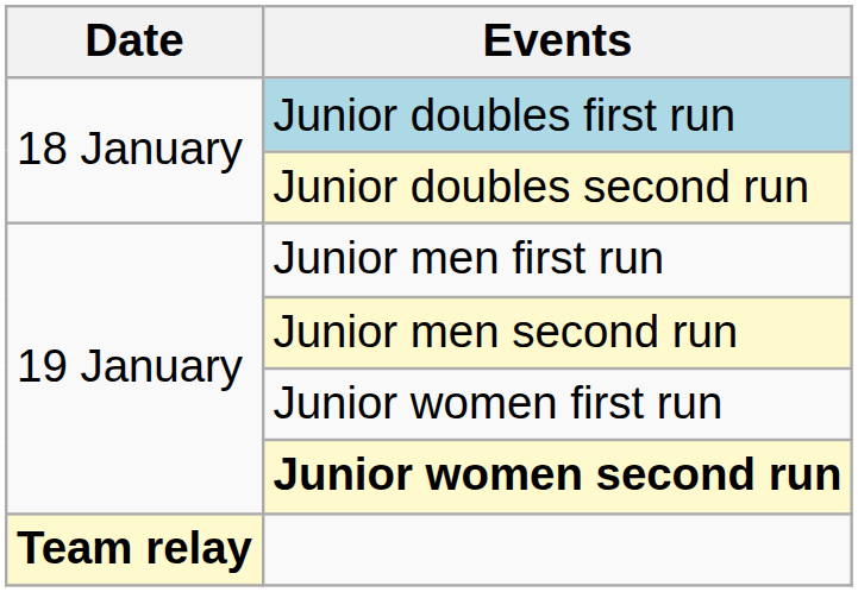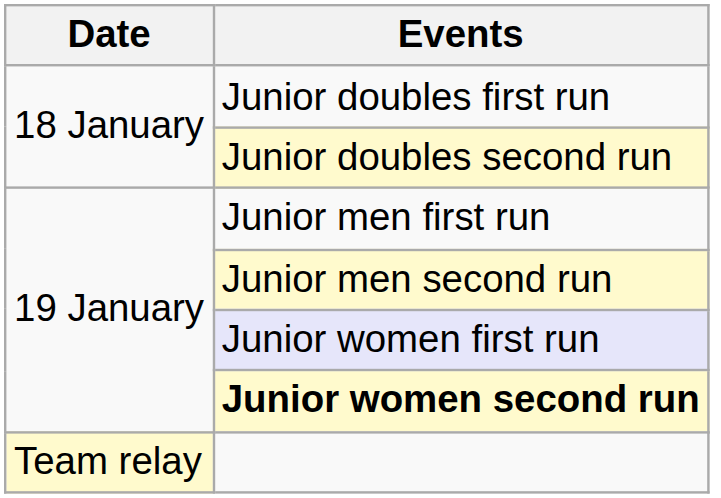row 2 | Events: lightblue background -> no background
row 6 | Events: no background -> lavender background
row 8 | Date: bold -> normal
